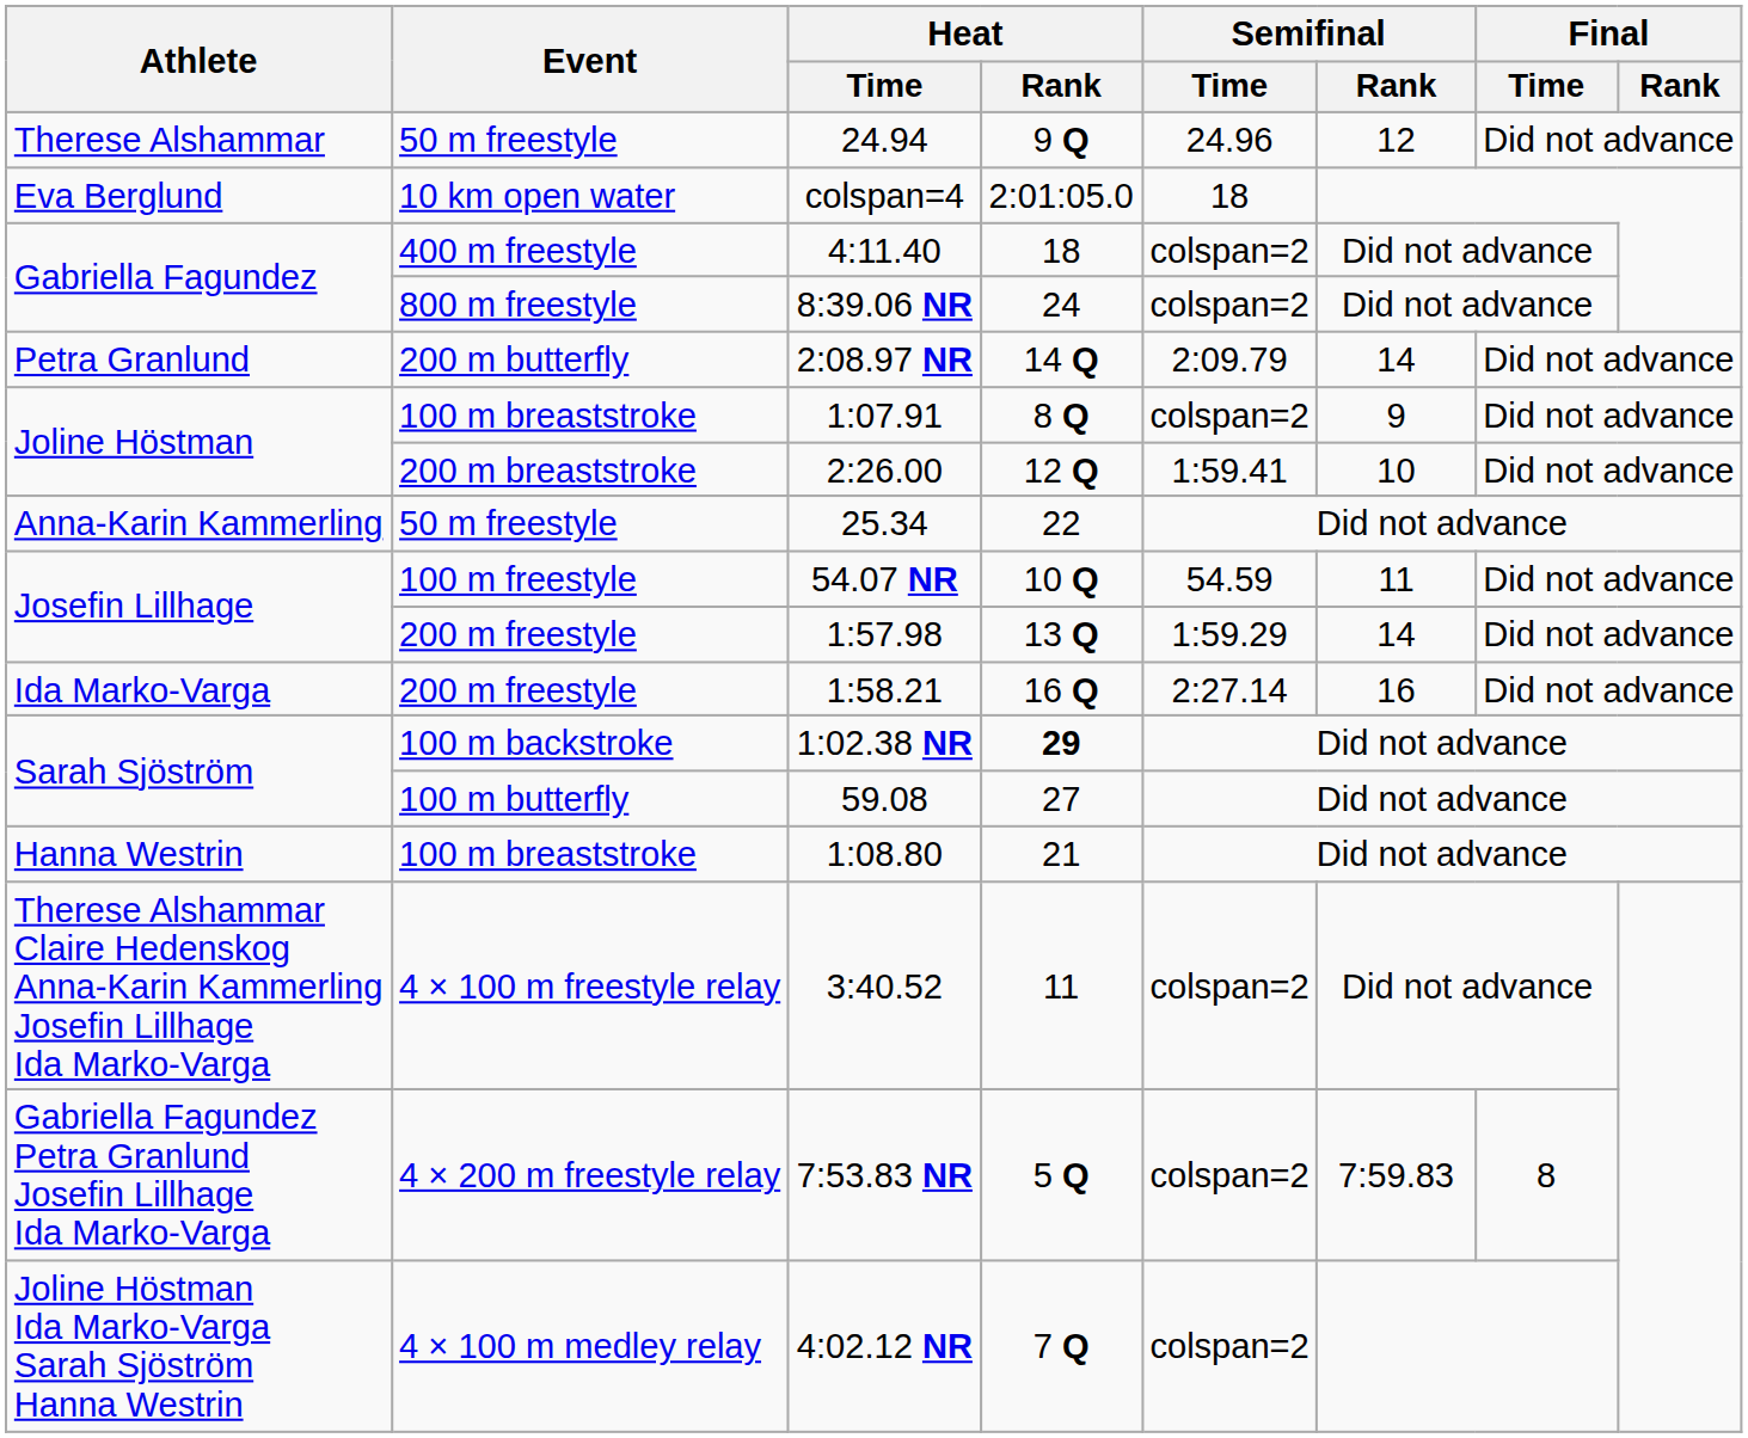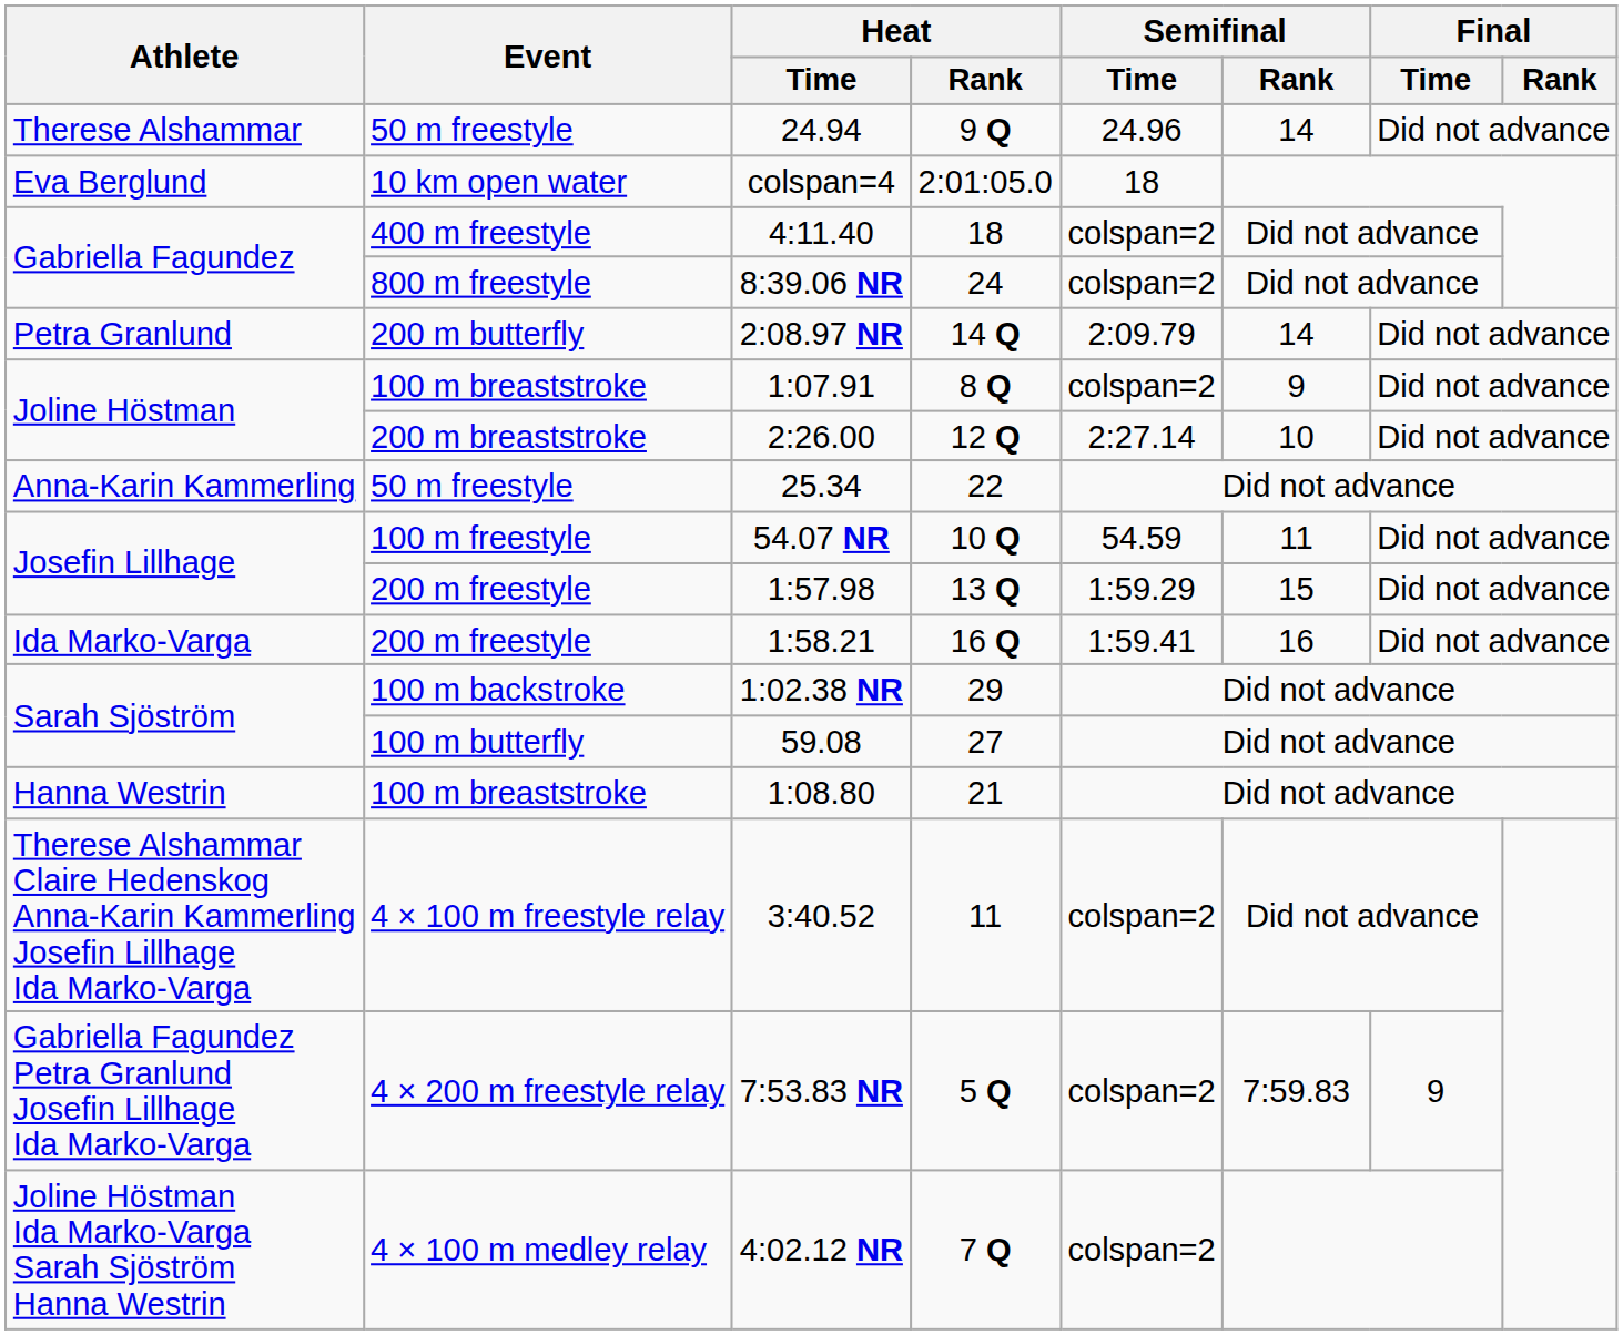24.94 | Semifinal / Rank: 12 -> 14
2:26.00 | Semifinal / Time: 1:59.41 -> 2:27.14
1:57.98 | Semifinal / Rank: 14 -> 15
1:58.21 | Semifinal / Time: 2:27.14 -> 1:59.41
1:02.38 NR | Heat / Rank: bold -> normal
7:53.83 NR | Final / Time: 8 -> 9
